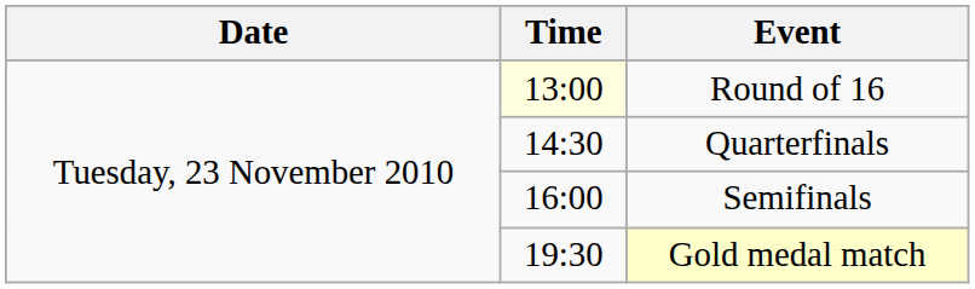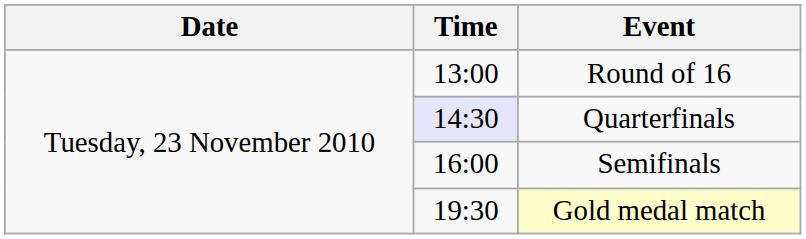Round of 16 | Time: lightyellow background -> no background
Quarterfinals | Time: no background -> lavender background
